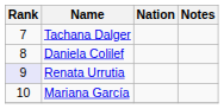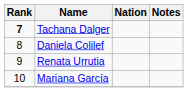Tachana Dalger | Rank: normal -> bold
Renata Urrutia | Rank: lavender background -> no background
